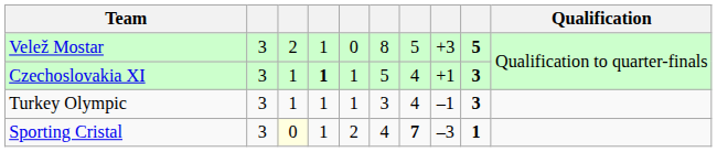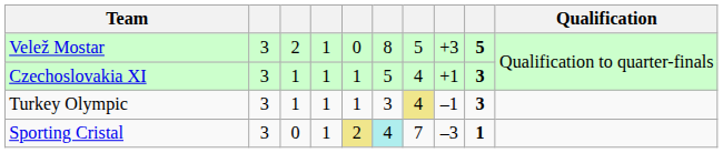Czechoslovakia XI | column 4: bold -> normal
Turkey Olympic | column 7: no background -> khaki background
Sporting Cristal | column 3: lightyellow background -> no background
Sporting Cristal | column 5: no background -> khaki background
Sporting Cristal | column 6: no background -> paleturquoise background
Sporting Cristal | column 7: bold -> normal
